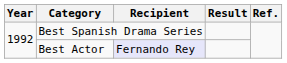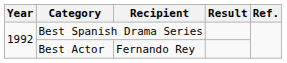Best Actor | Recipient: lavender background -> no background
